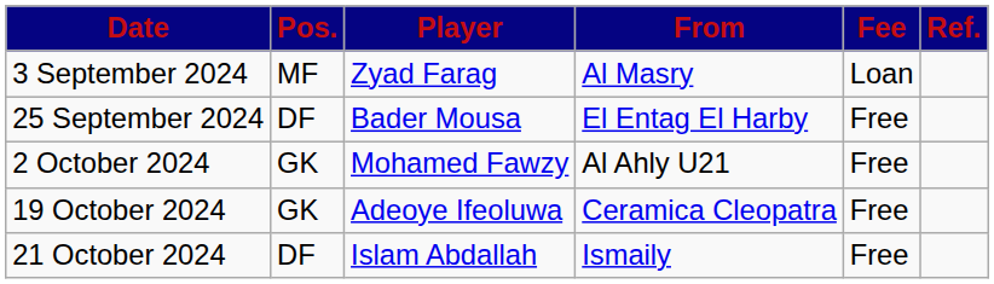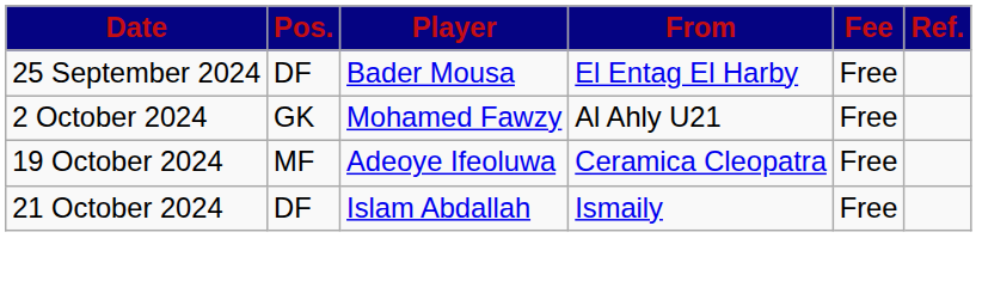- row: 3 September 2024 | MF | Zyad Farag | Al Masry | Loan
19 October 2024 | Pos.: GK -> MF
